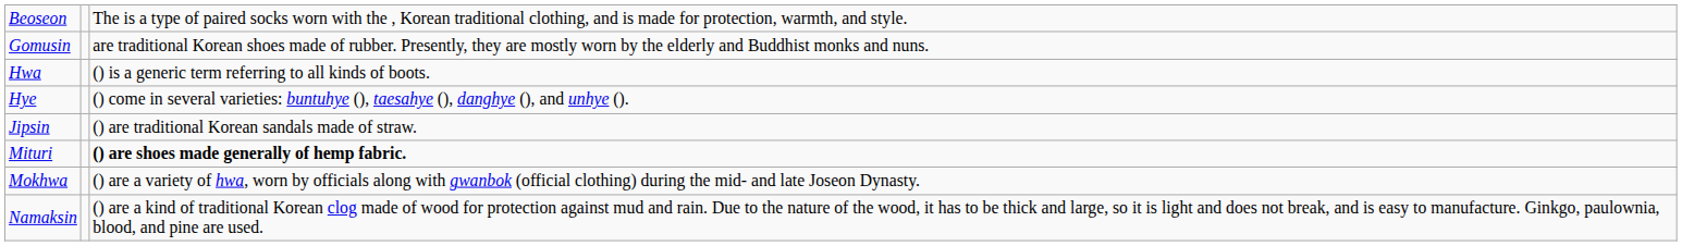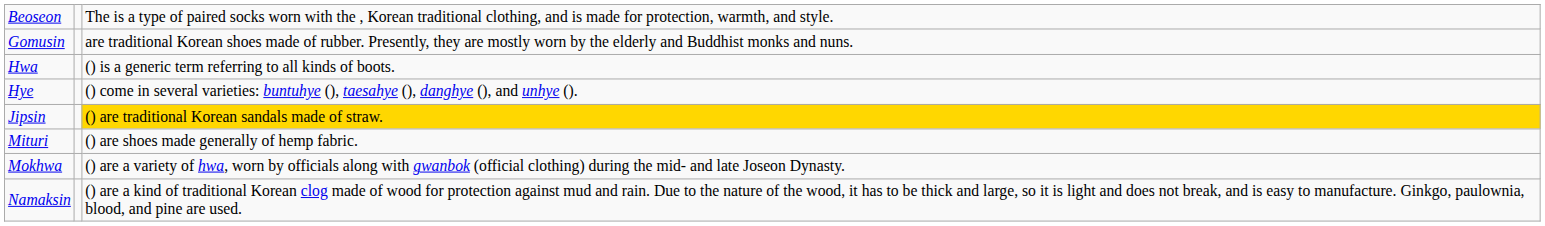Jipsin | column 3: no background -> gold background
Mituri | column 3: bold -> normal
